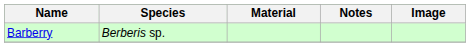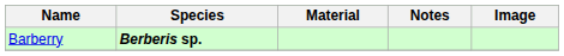Barberry | Species: normal -> bold
